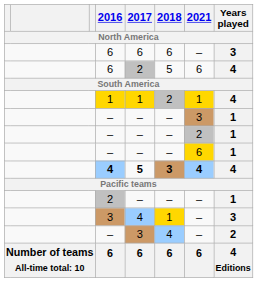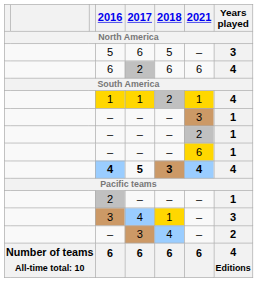row 3 | 2016: 6 -> 5
row 3 | 2018: 6 -> 5
row 4 | 2018: 5 -> 6
